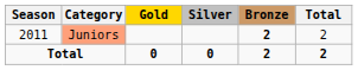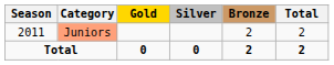2011 | Bronze: bold -> normal
